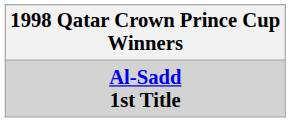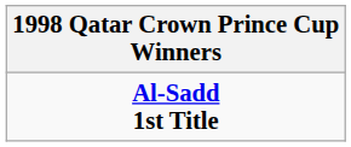row 2 | column 1: lightgrey background -> no background
